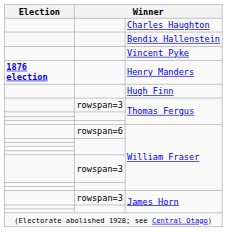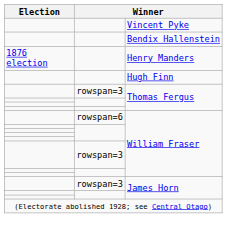- row: Charles Haughton
rows swapped: Bendix Hallenstein <-> Vincent Pyke
Henry Manders | Election: bold -> normal
